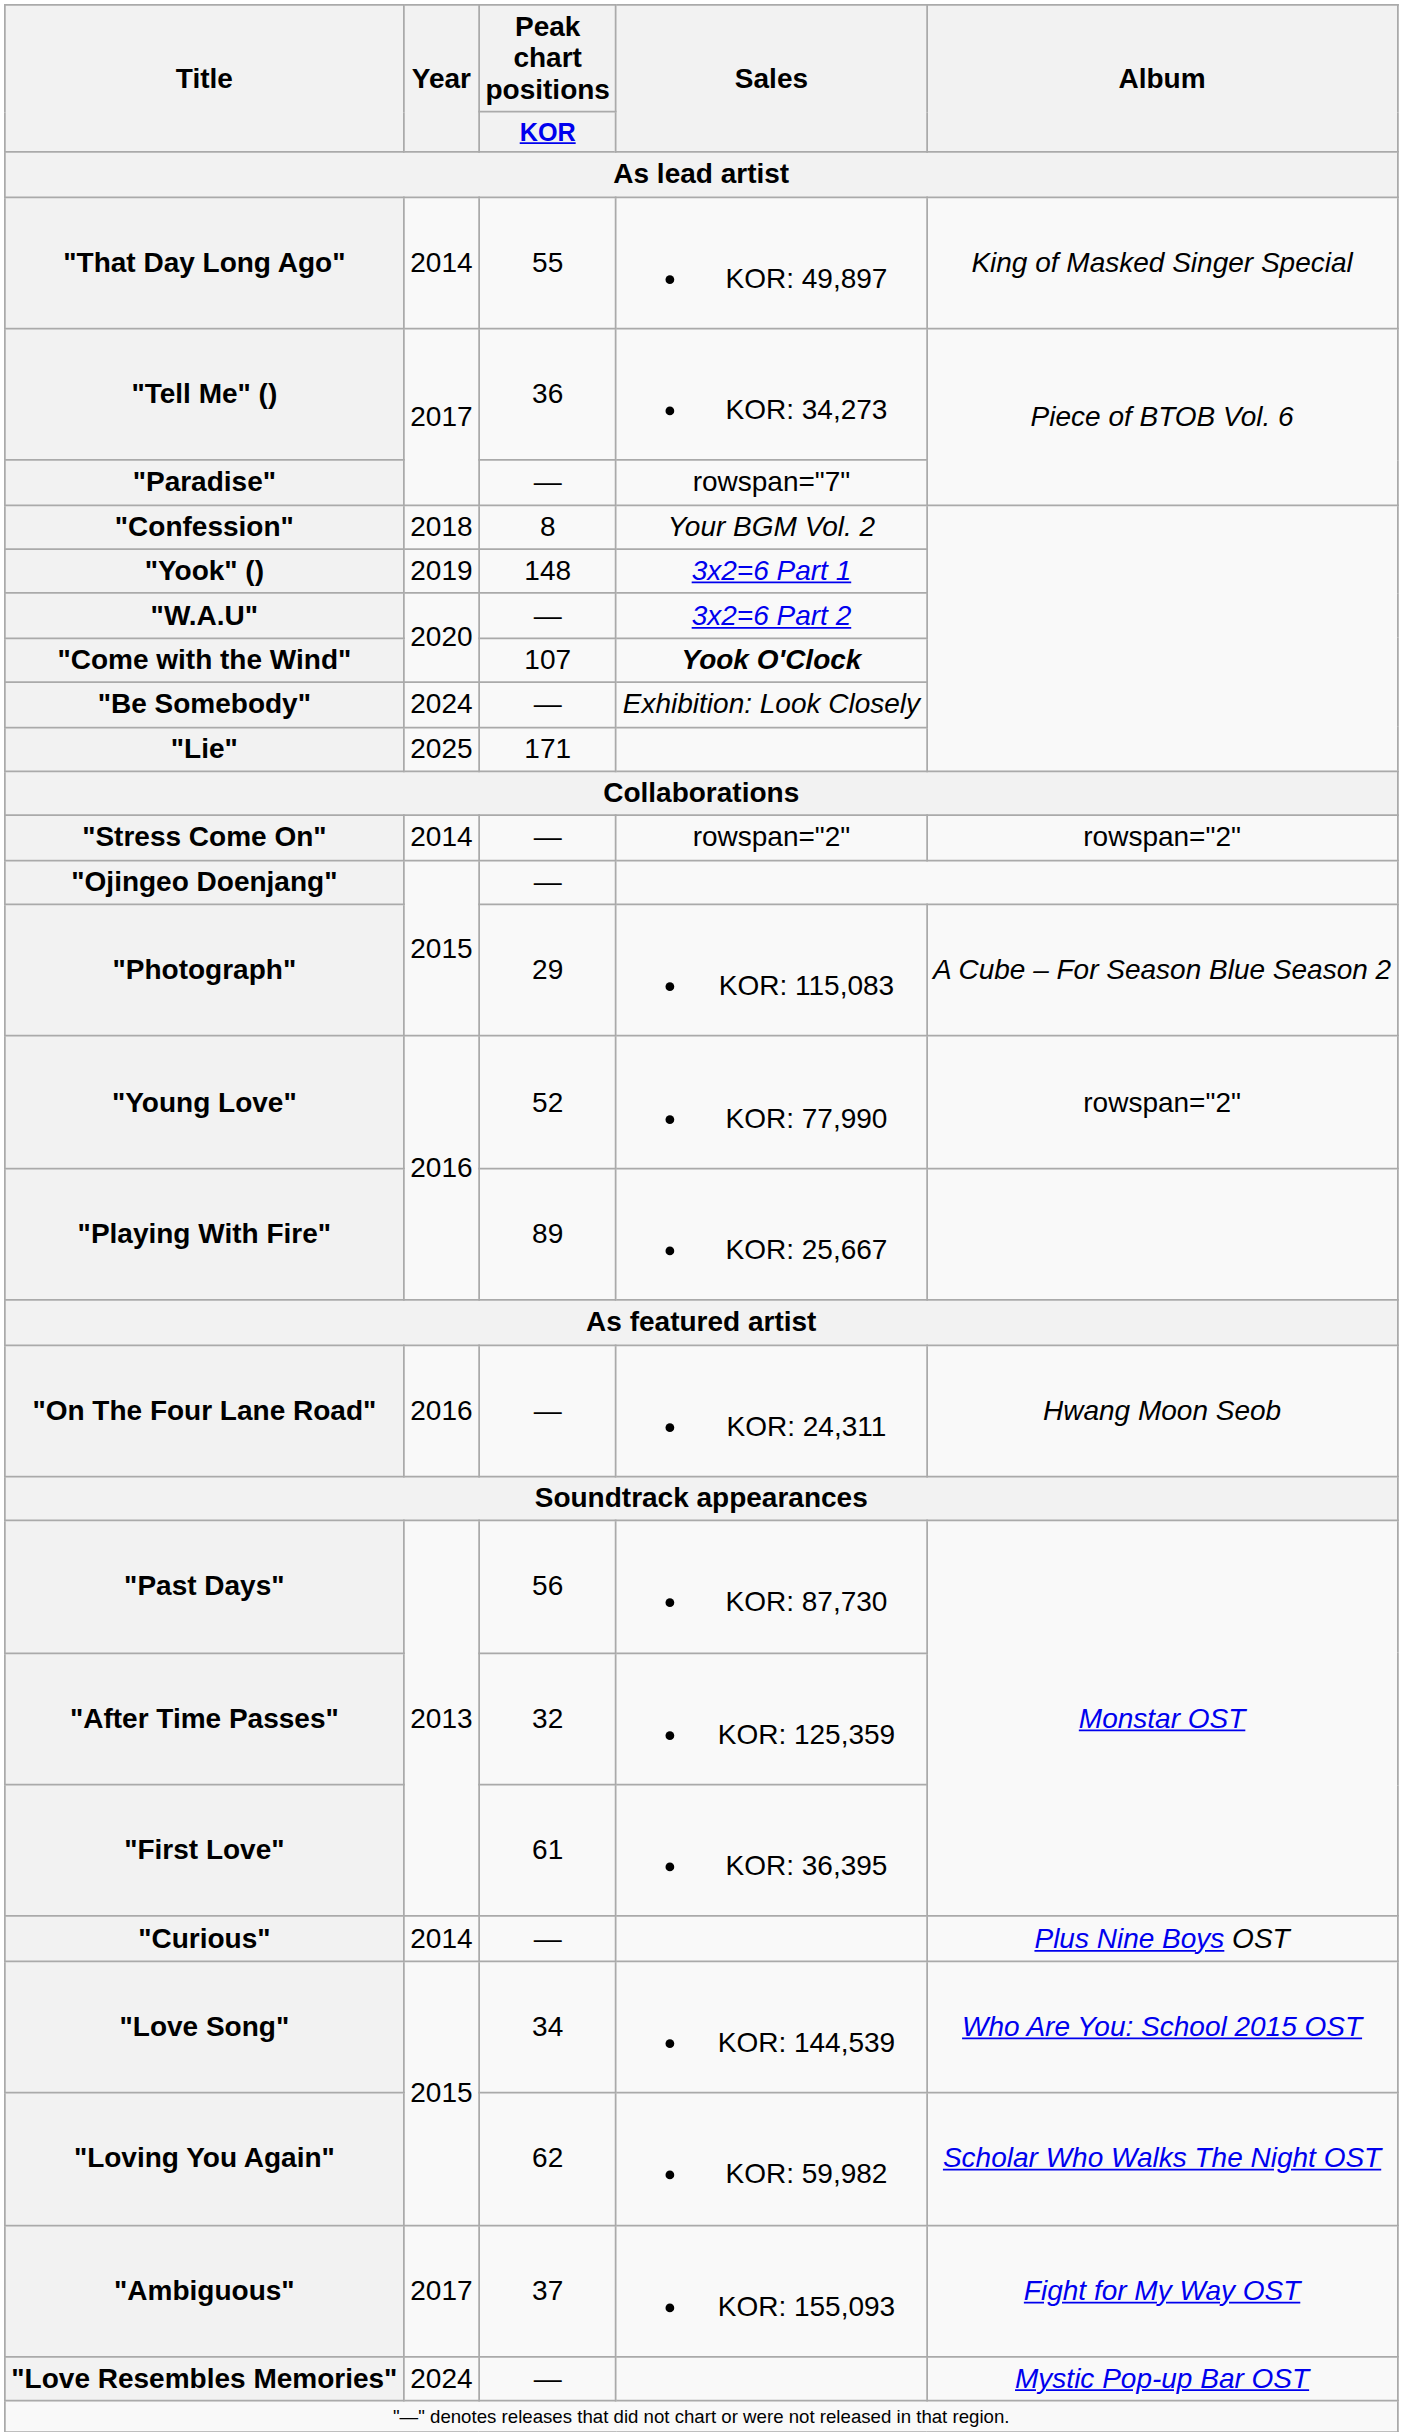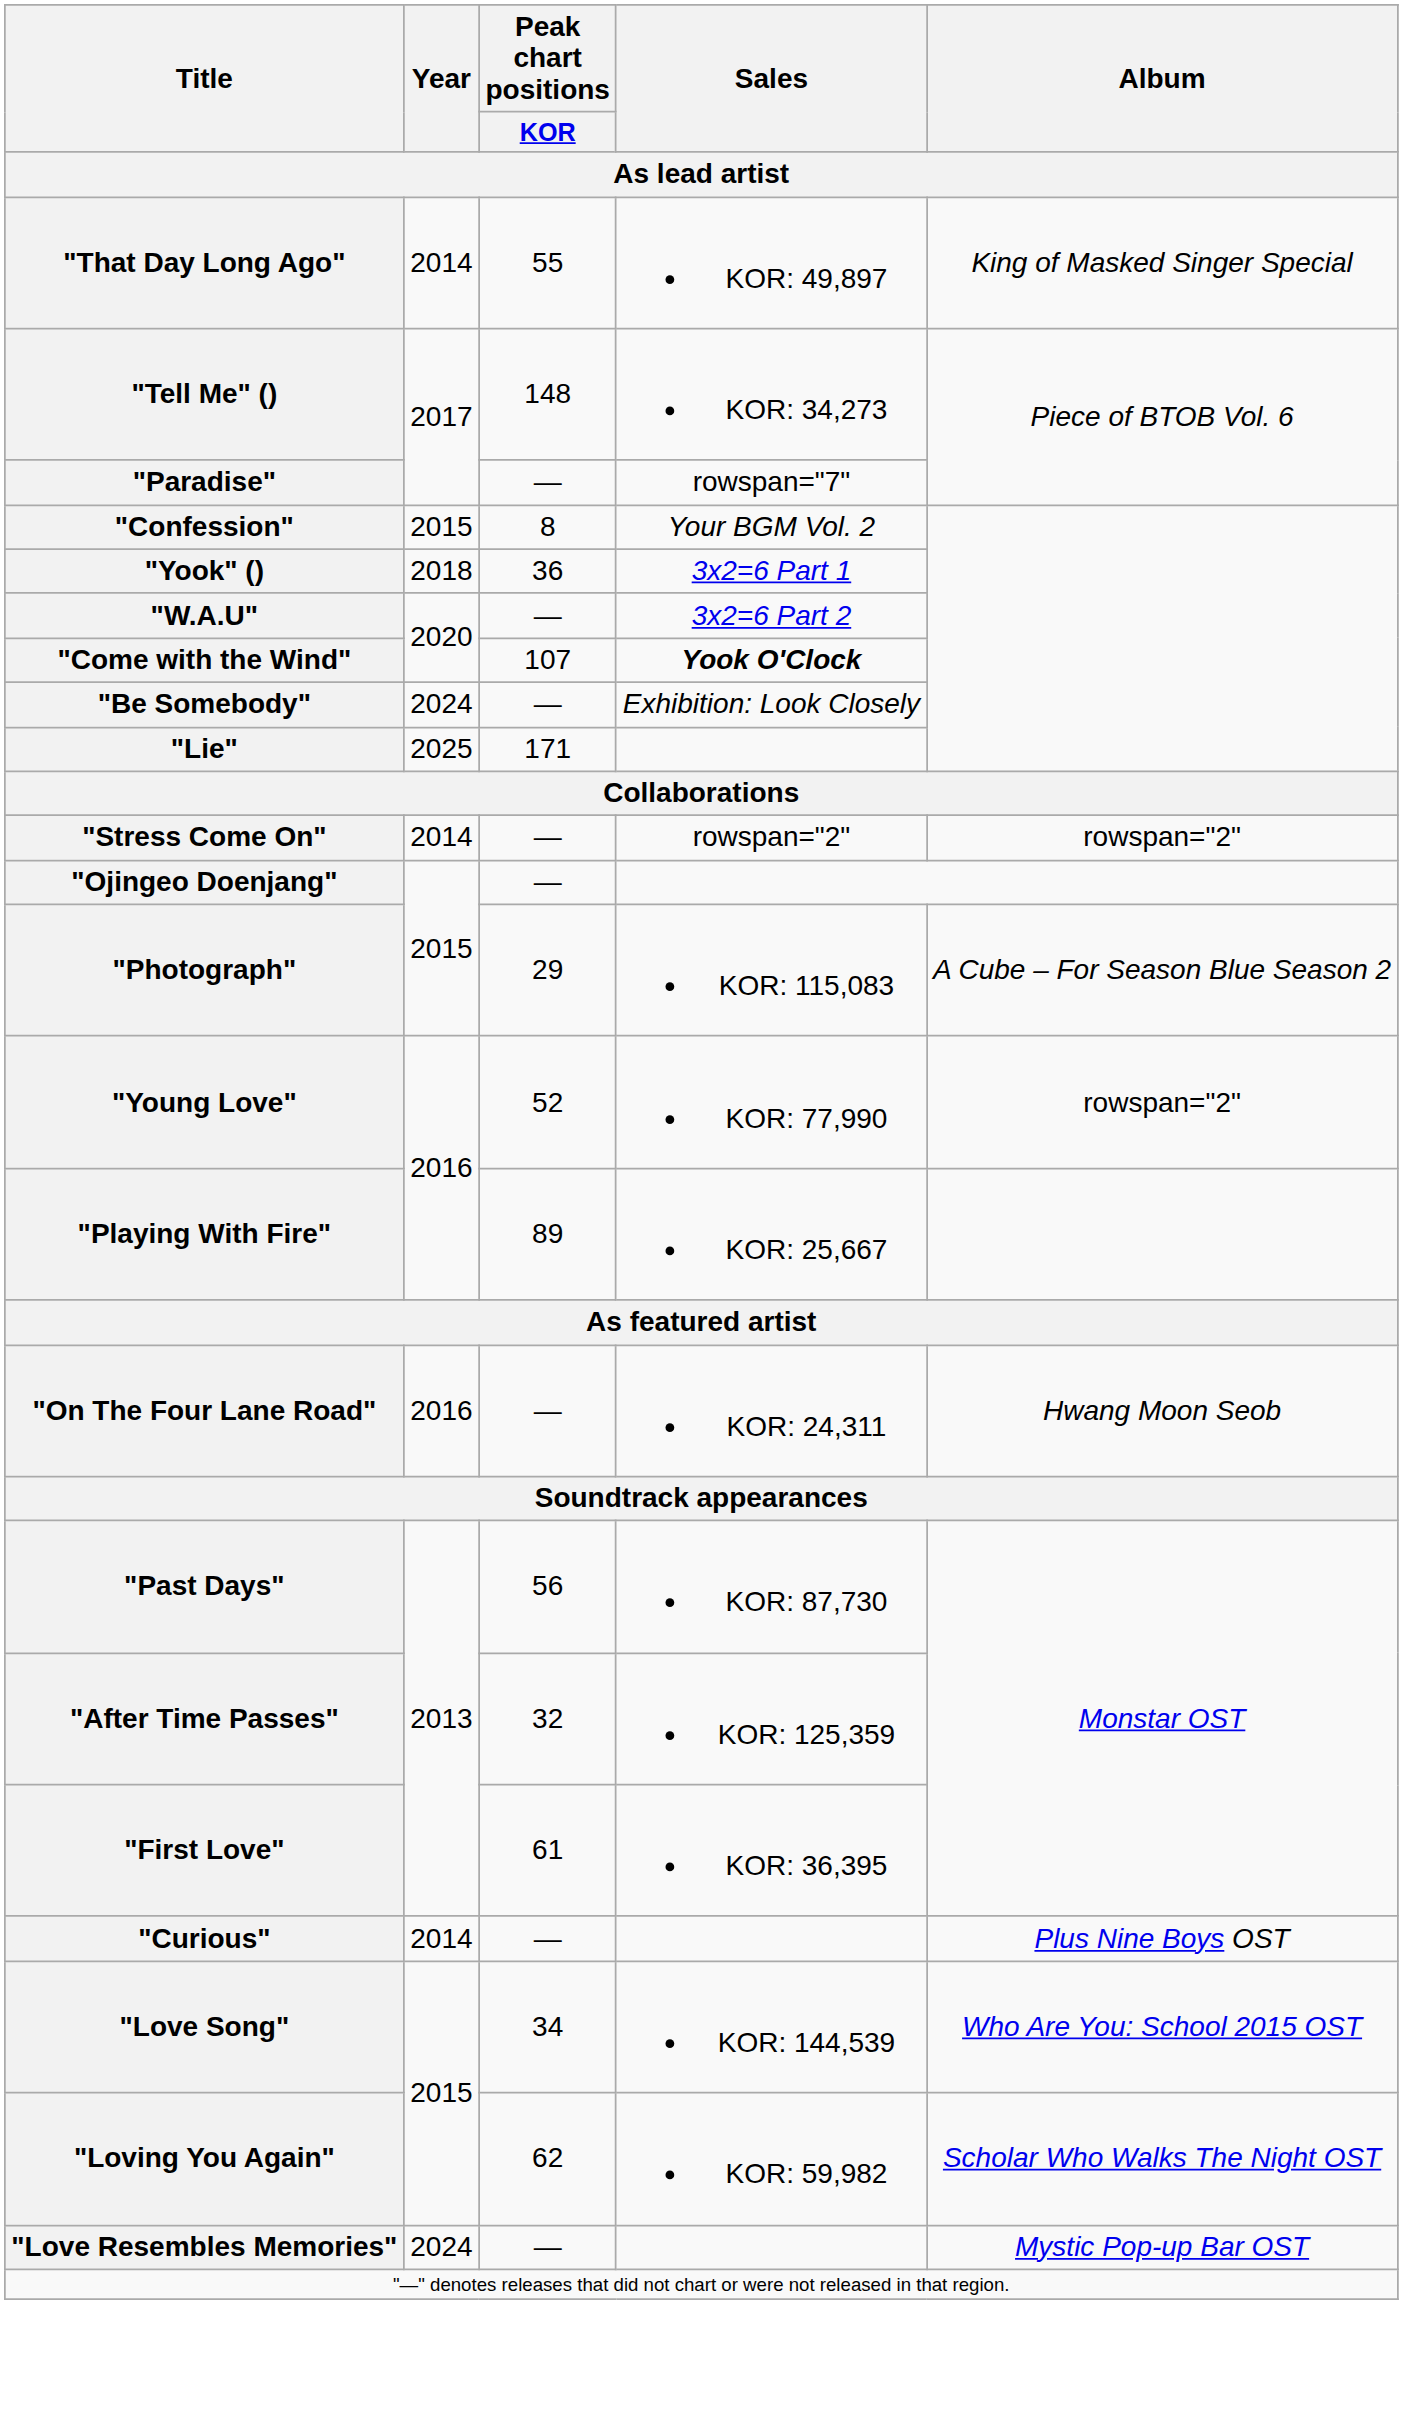"Tell Me" () | Peak chart positions / KOR: 36 -> 148
"Confession" | Year: 2018 -> 2015
"Yook" () | Year: 2019 -> 2018
"Yook" () | Peak chart positions / KOR: 148 -> 36
- row: "Ambiguous" | 2017 | 37 | KOR: 155,093 | Fight for My Way OST
